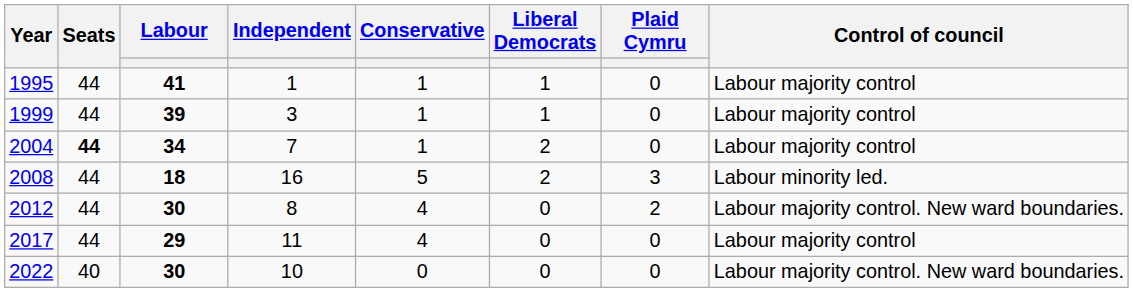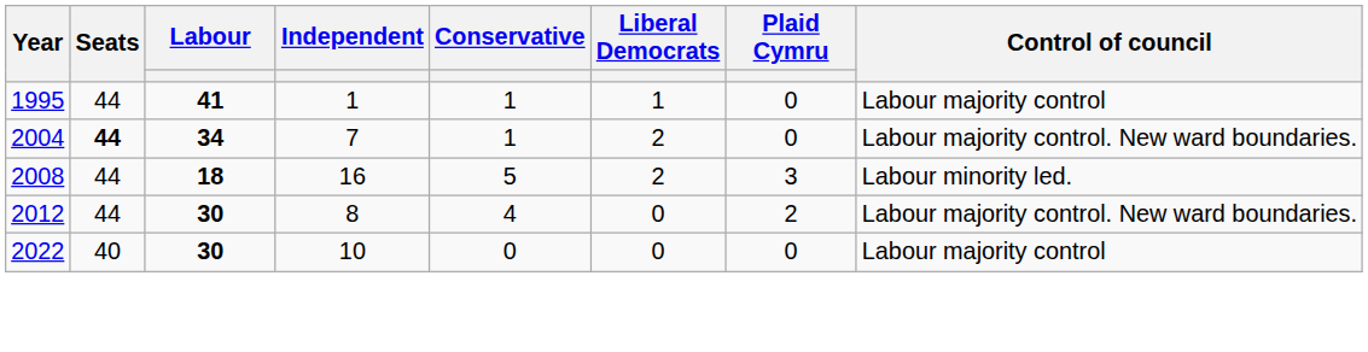- row: 1999 | 44 | 39 | 3 | 1 | 1 | 0 | Labour majority control
2004 | Control of council: Labour majority control -> Labour majority control. New ward boundaries.
- row: 2017 | 44 | 29 | 11 | 4 | 0 | 0 | Labour majority control
2022 | Control of council: Labour majority control. New ward boundaries. -> Labour majority control
